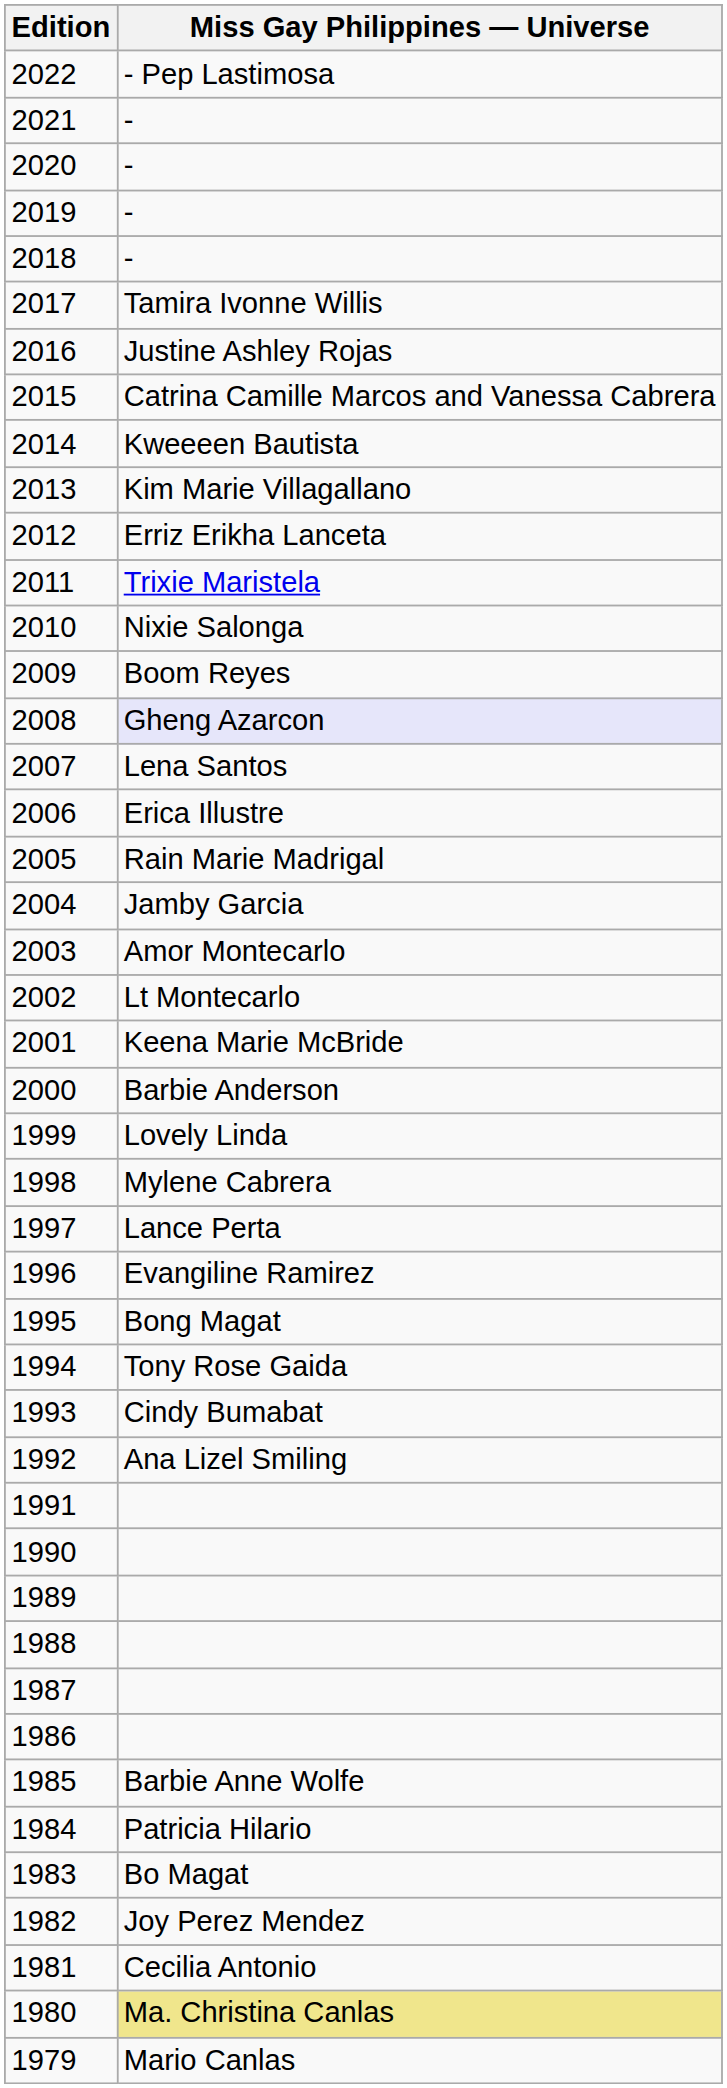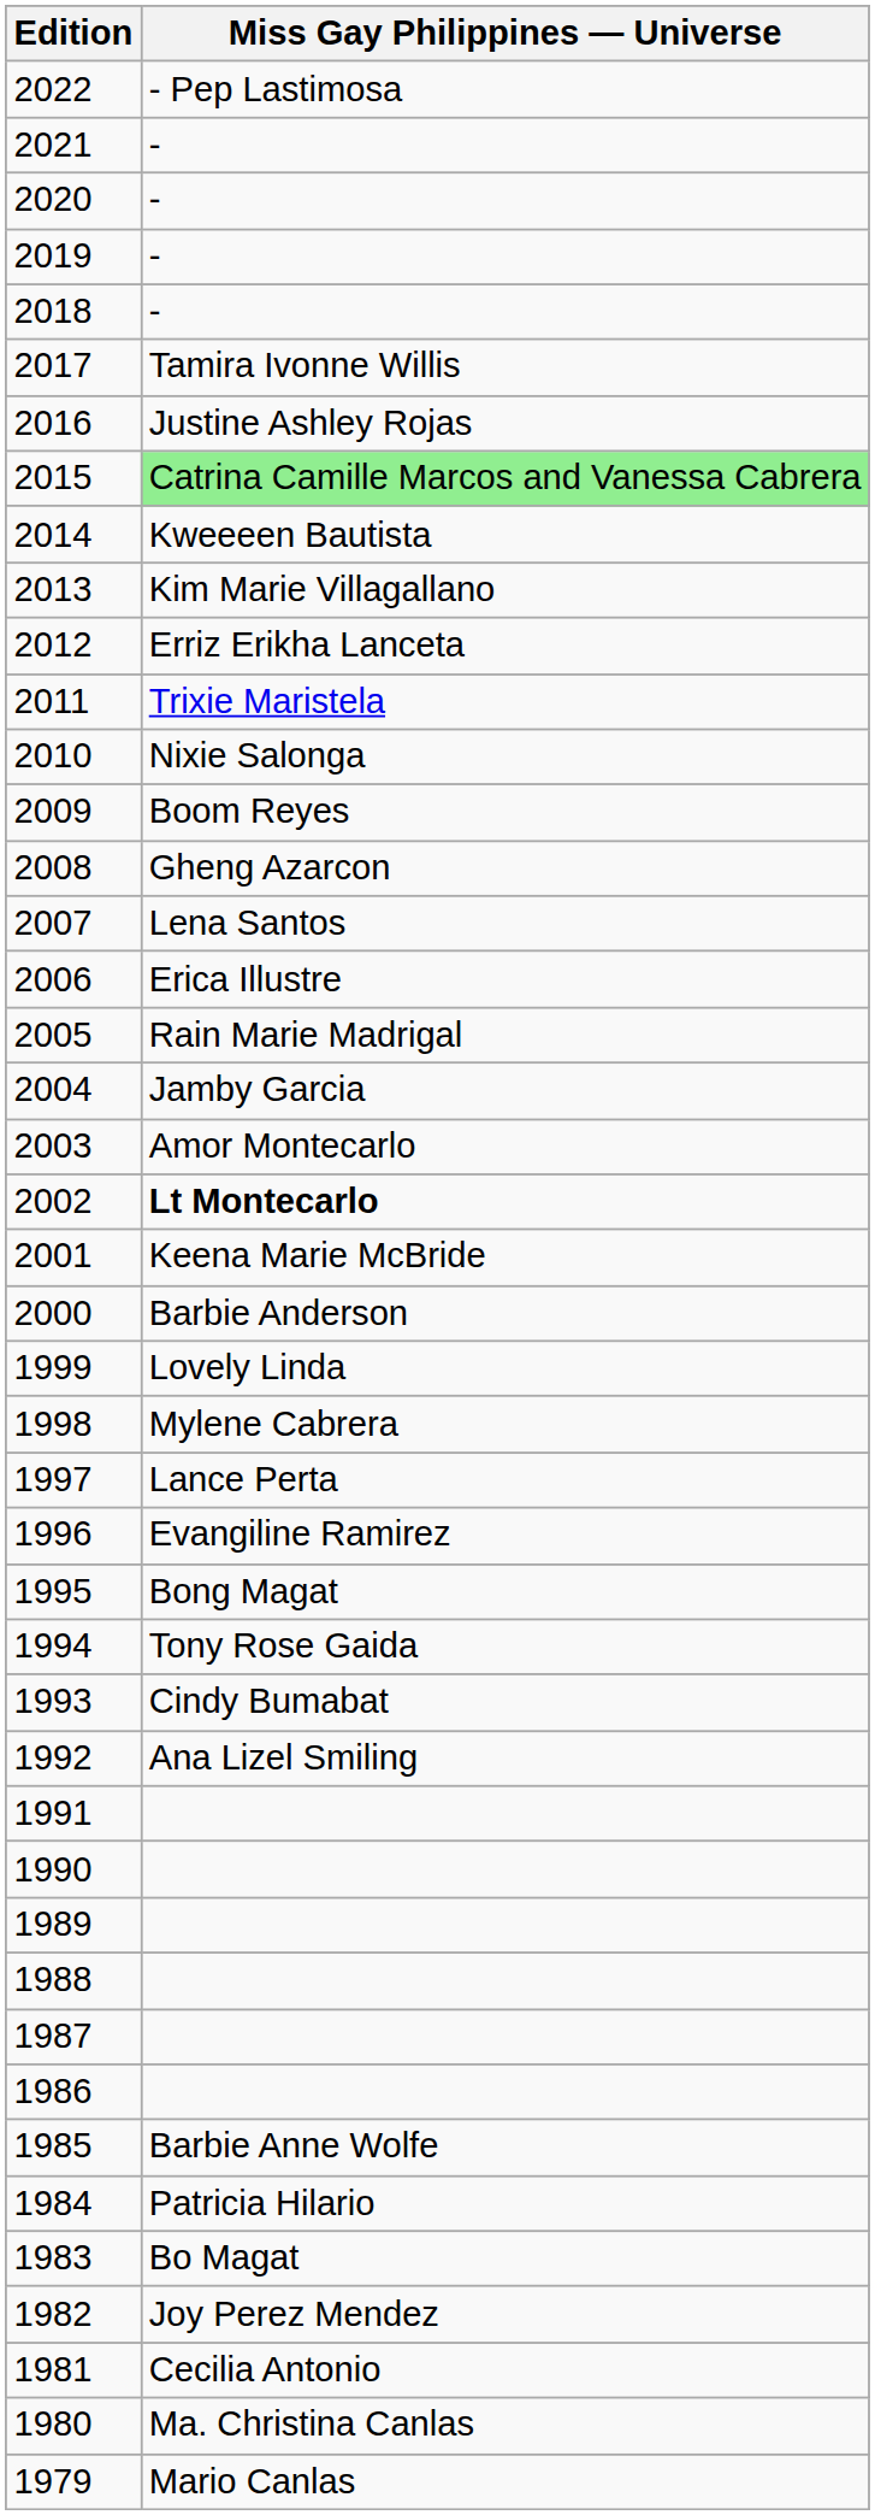2015 | Miss Gay Philippines — Universe: no background -> lightgreen background
2008 | Miss Gay Philippines — Universe: lavender background -> no background
2002 | Miss Gay Philippines — Universe: normal -> bold
1980 | Miss Gay Philippines — Universe: khaki background -> no background
